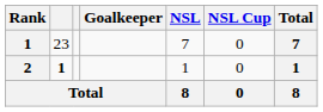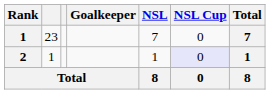2 | column 2: bold -> normal
2 | NSL Cup: no background -> lavender background
